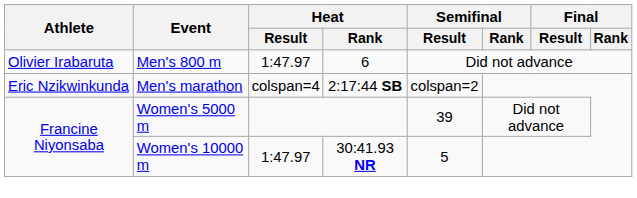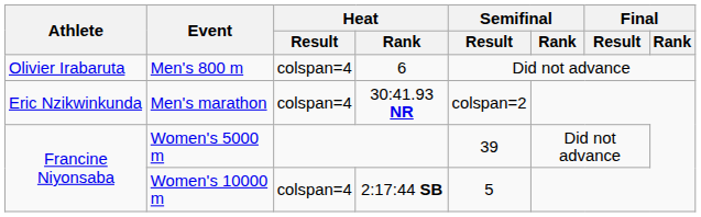Men's 800 m | Heat / Result: 1:47.97 -> colspan=4
Men's marathon | Heat / Rank: 2:17:44 SB -> 30:41.93 NR
Women's 10000 m | Heat / Result: 1:47.97 -> colspan=4
Women's 10000 m | Heat / Rank: 30:41.93 NR -> 2:17:44 SB
